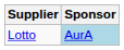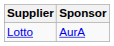Lotto | Sponsor: lightblue background -> no background
